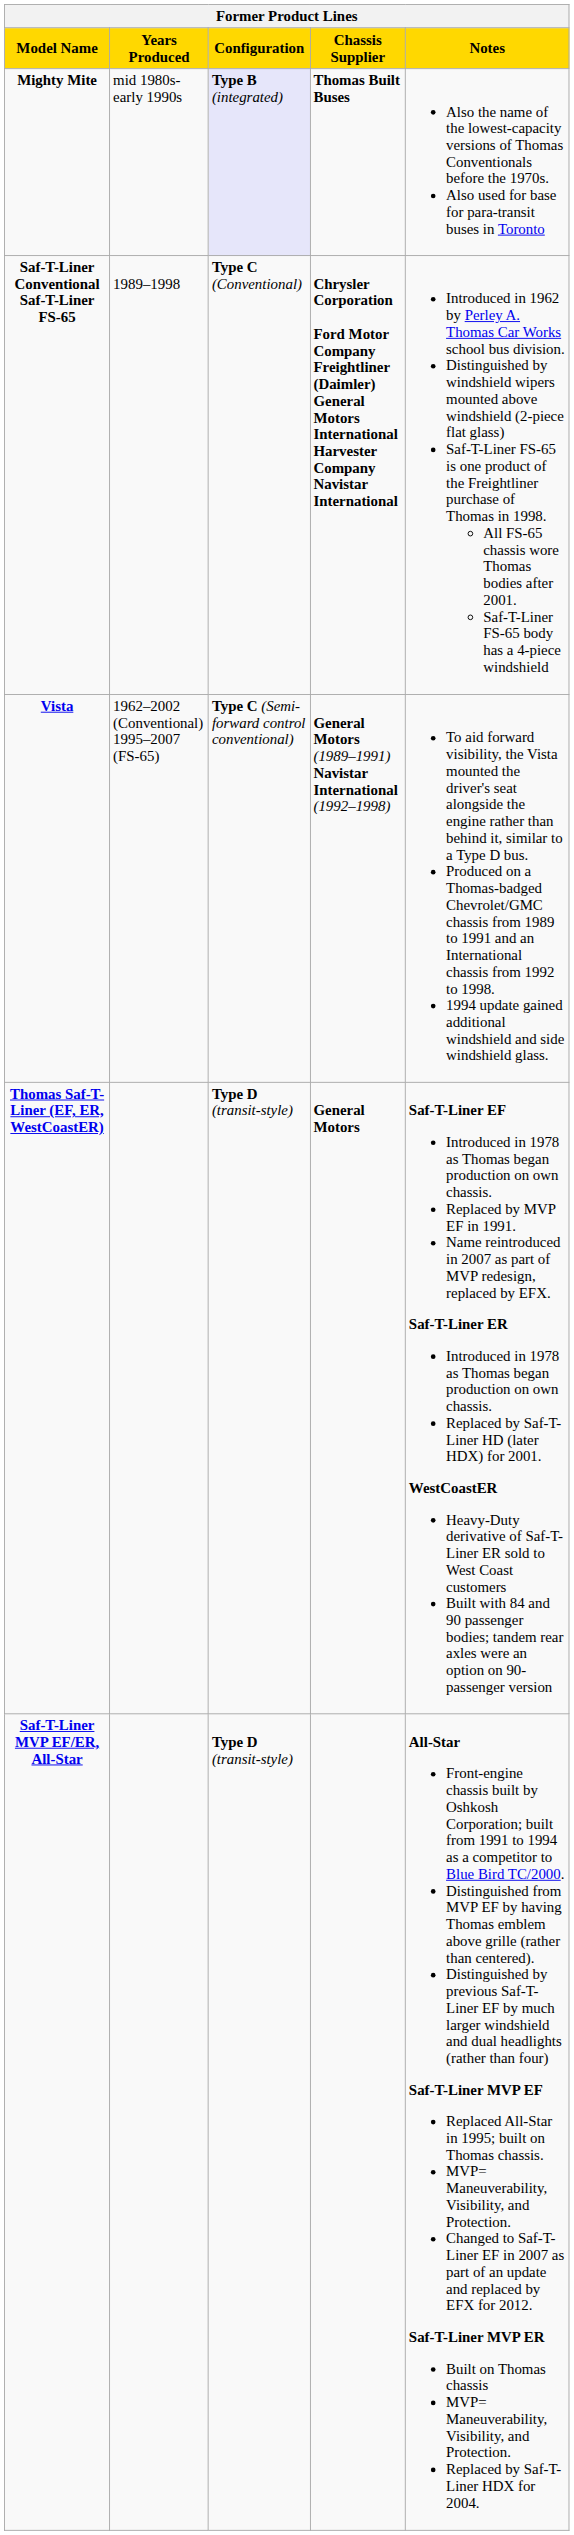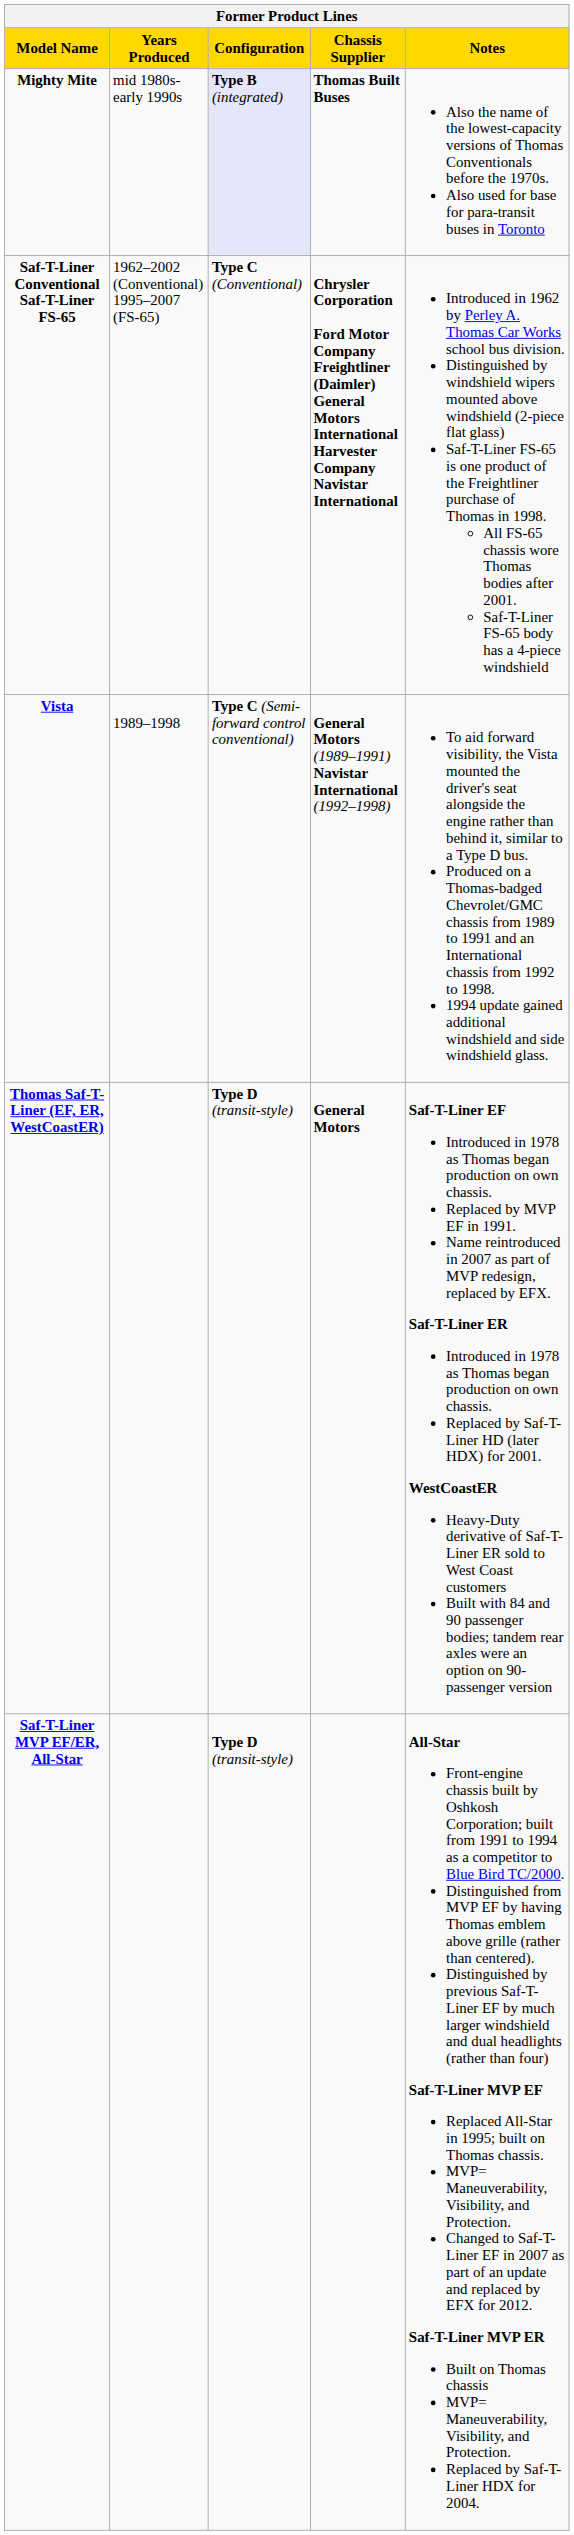Saf-T-Liner Conventional Saf-T-Liner FS-65 | Years Produced: 1989–1998 -> 1962–2002 (Conventional) 1995–2007 (FS-65)
Vista | Years Produced: 1962–2002 (Conventional) 1995–2007 (FS-65) -> 1989–1998
